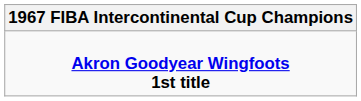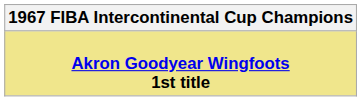row 2 | column 1: no background -> khaki background
